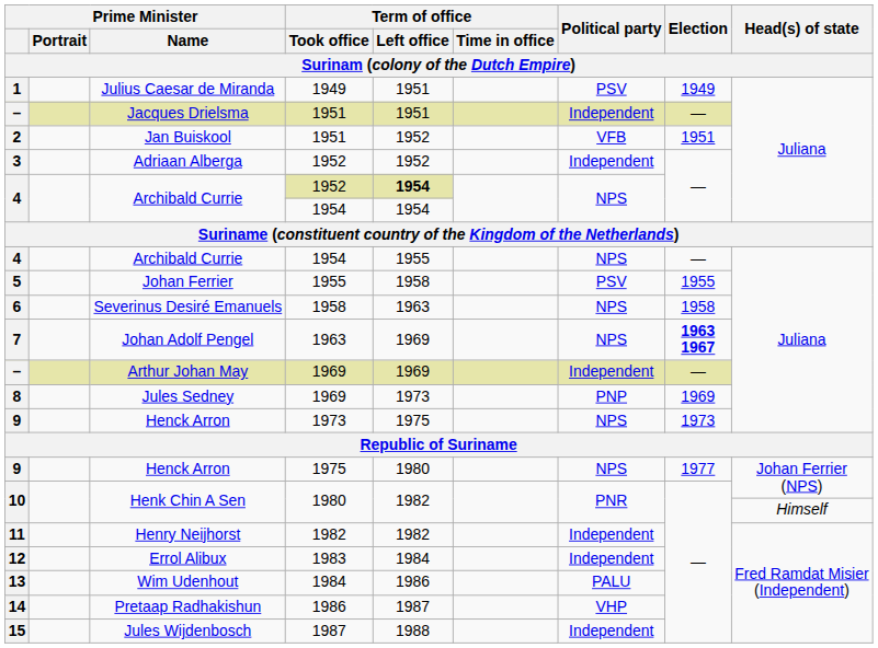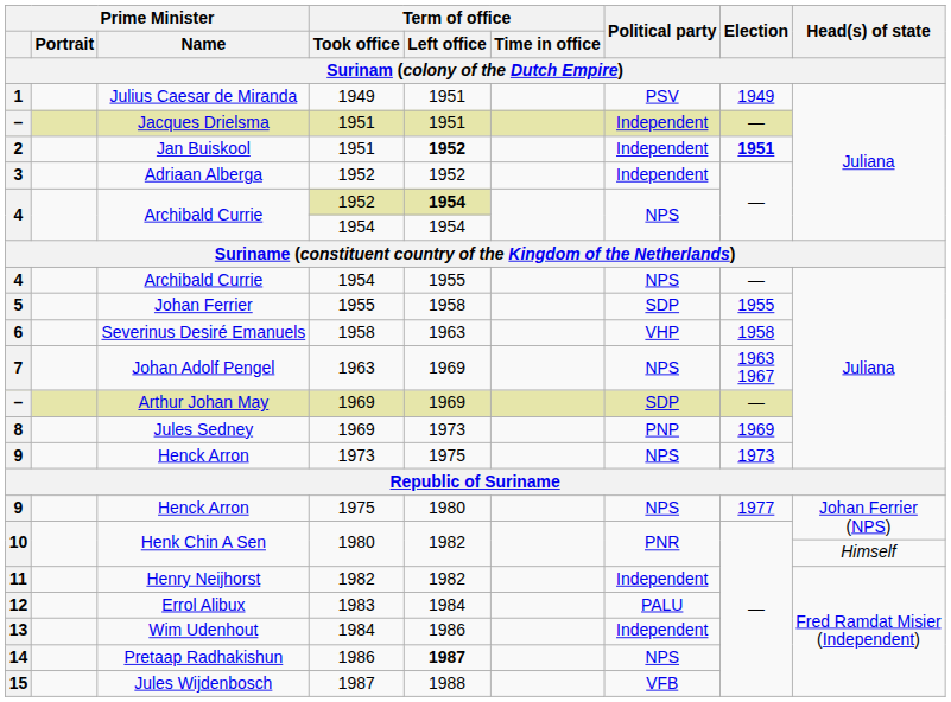Jan Buiskool | Term of office / Left office: normal -> bold
Jan Buiskool | Political party: VFB -> Independent
Jan Buiskool | Election: normal -> bold
Johan Ferrier | Political party: PSV -> SDP
Severinus Desiré Emanuels | Political party: NPS -> VHP
Johan Adolf Pengel | Election: bold -> normal
Arthur Johan May | Political party: Independent -> SDP
Errol Alibux | Political party: Independent -> PALU
Wim Udenhout | Political party: PALU -> Independent
Pretaap Radhakishun | Term of office / Left office: normal -> bold
Pretaap Radhakishun | Political party: VHP -> NPS
Jules Wijdenbosch | Political party: Independent -> VFB
